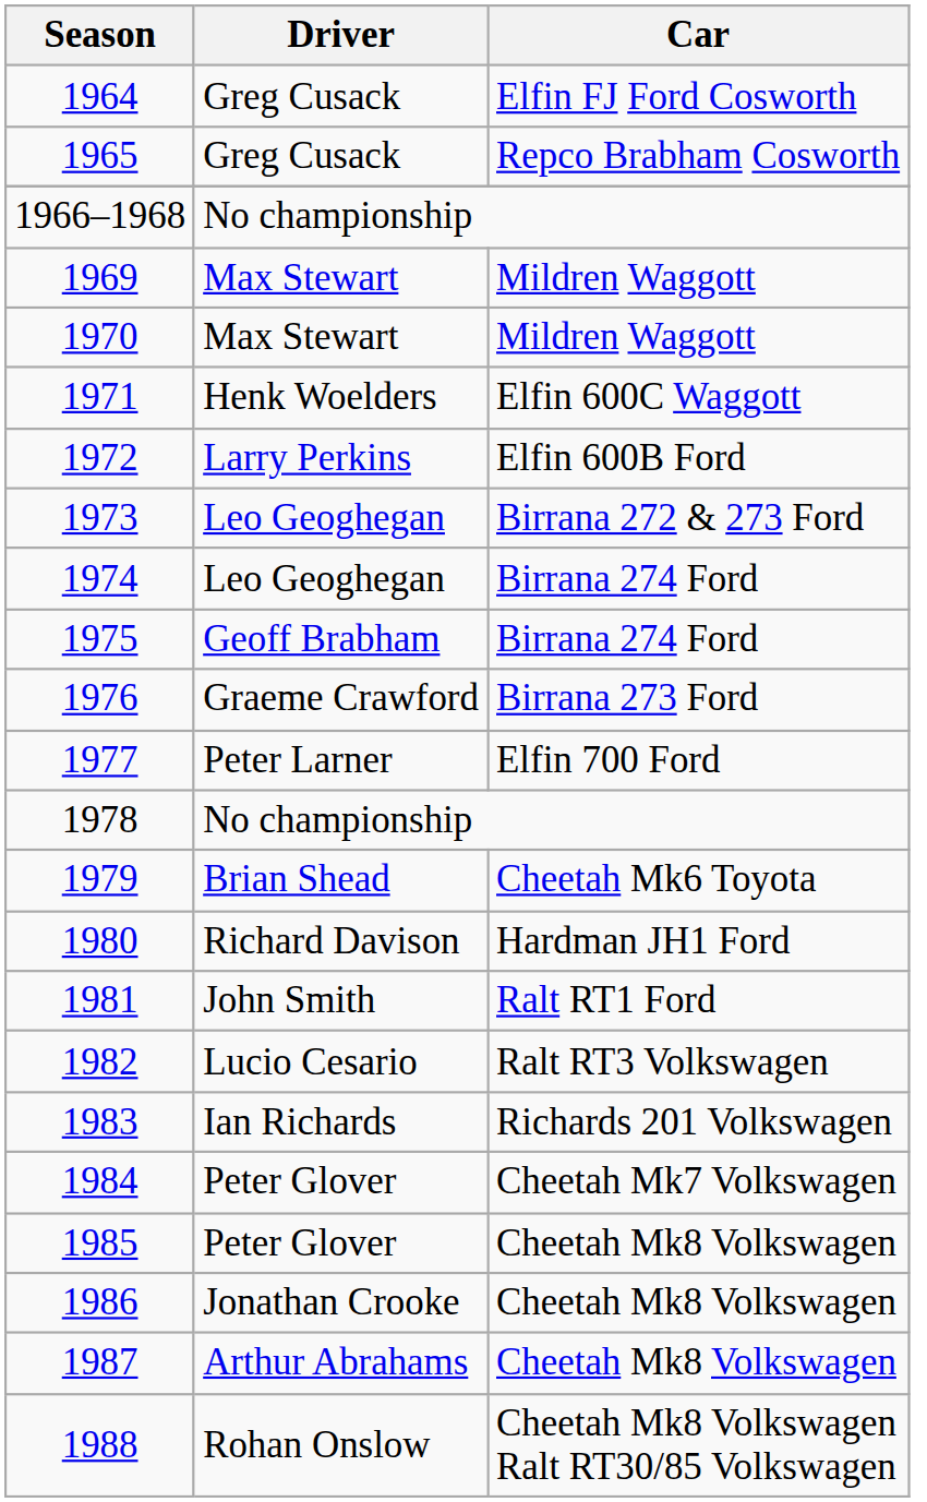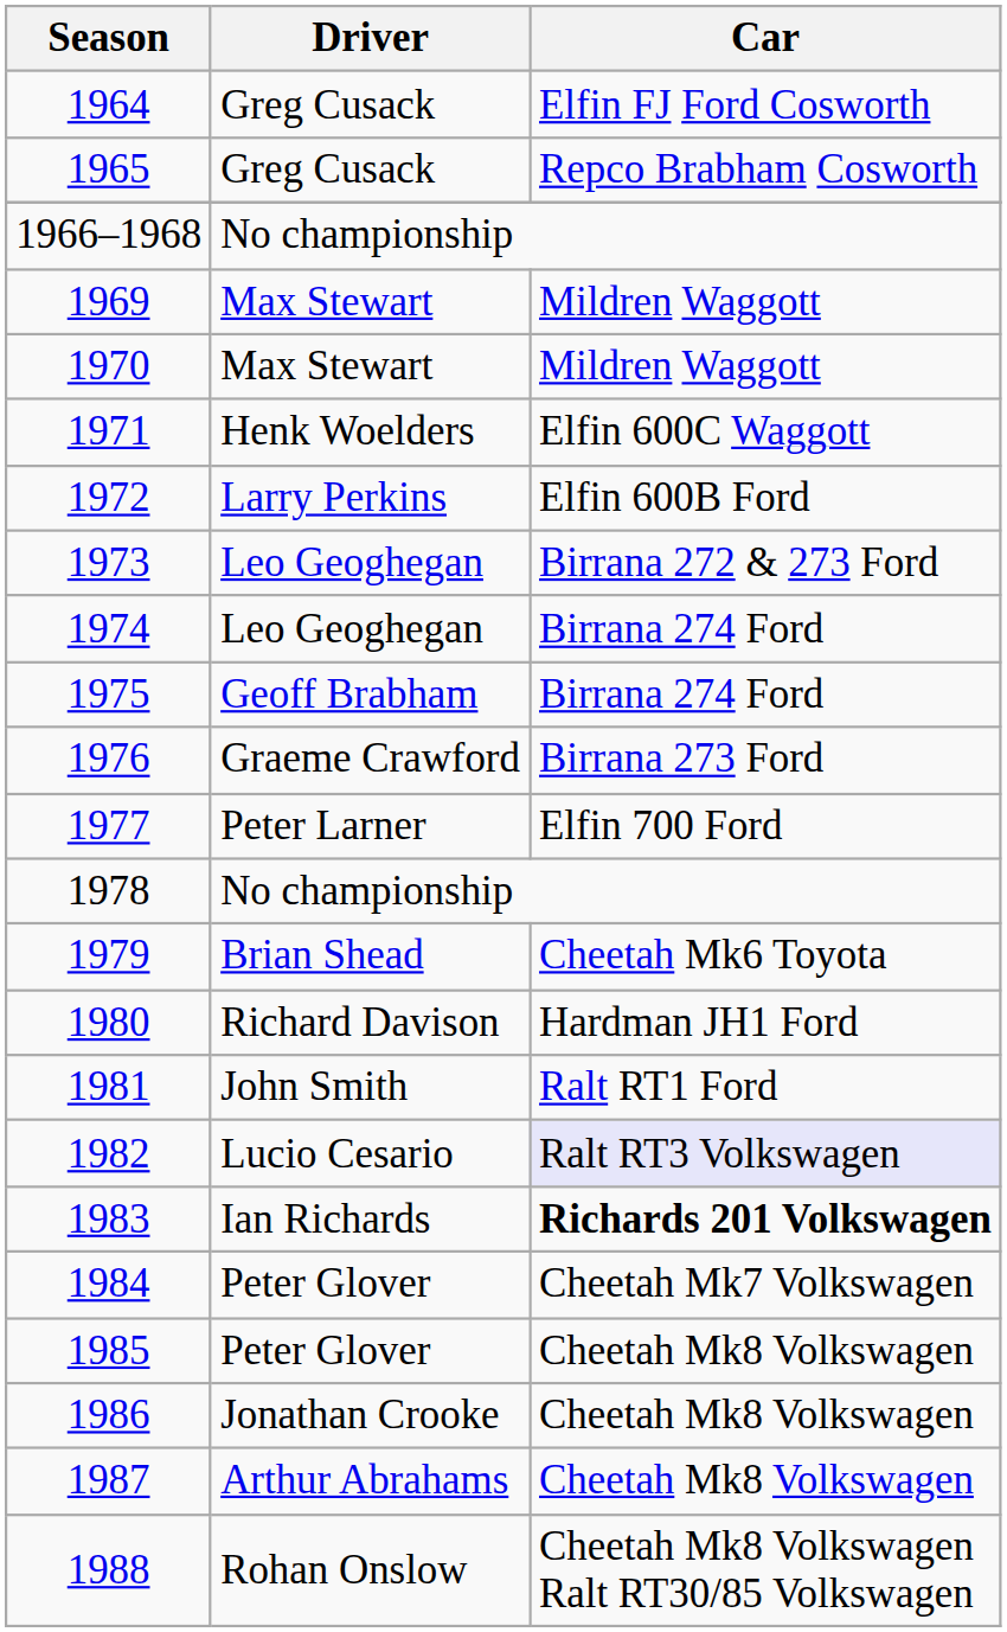1982 | Car: no background -> lavender background
1983 | Car: normal -> bold
